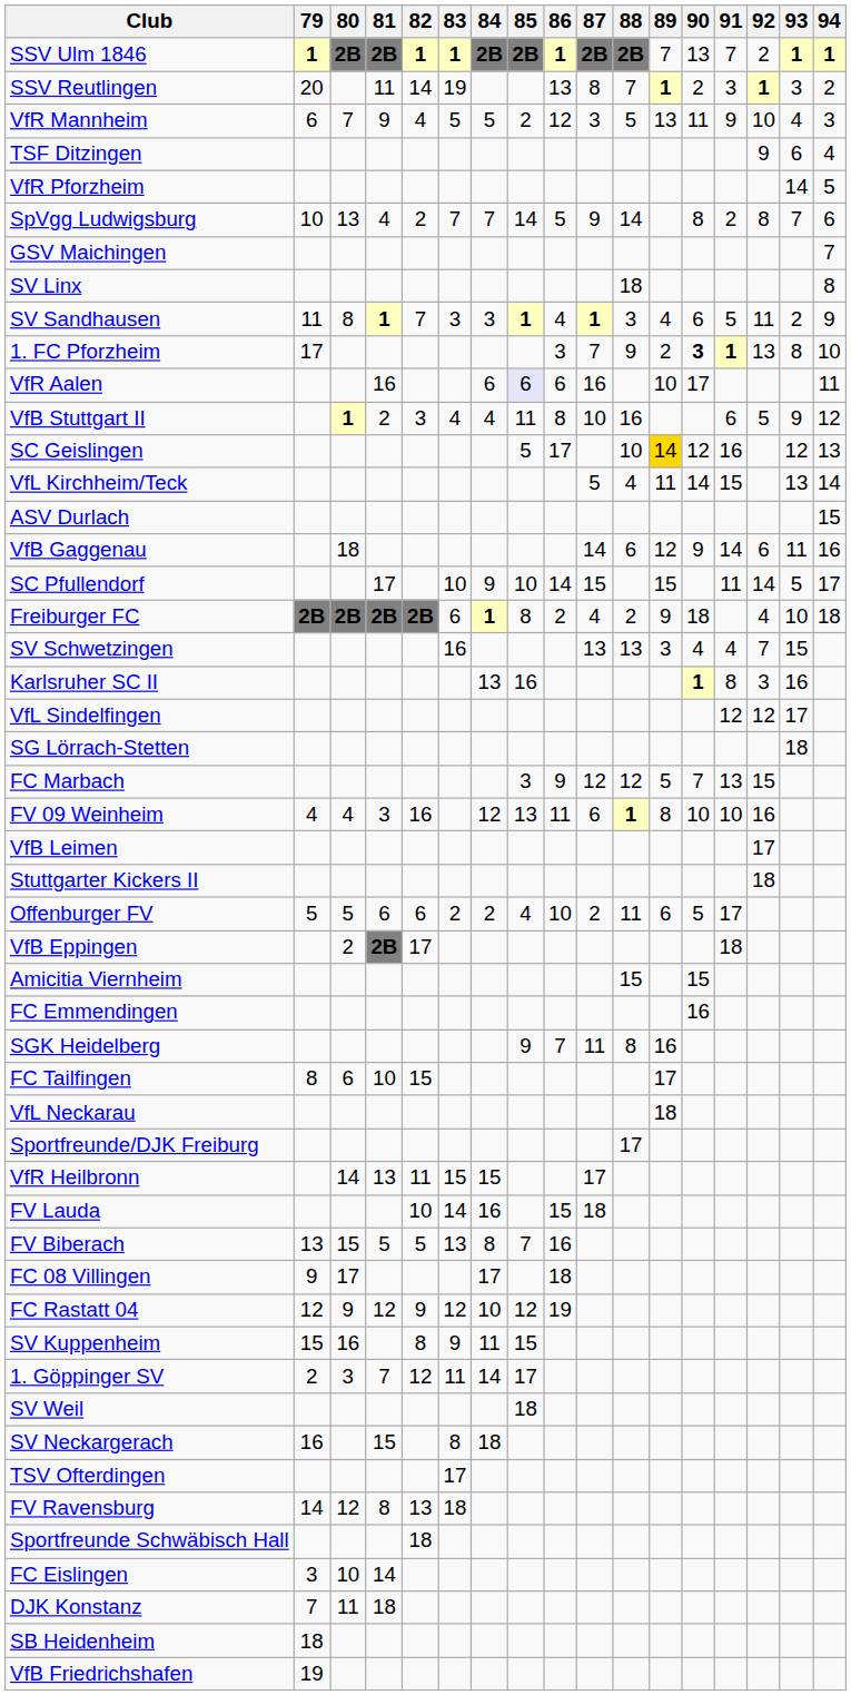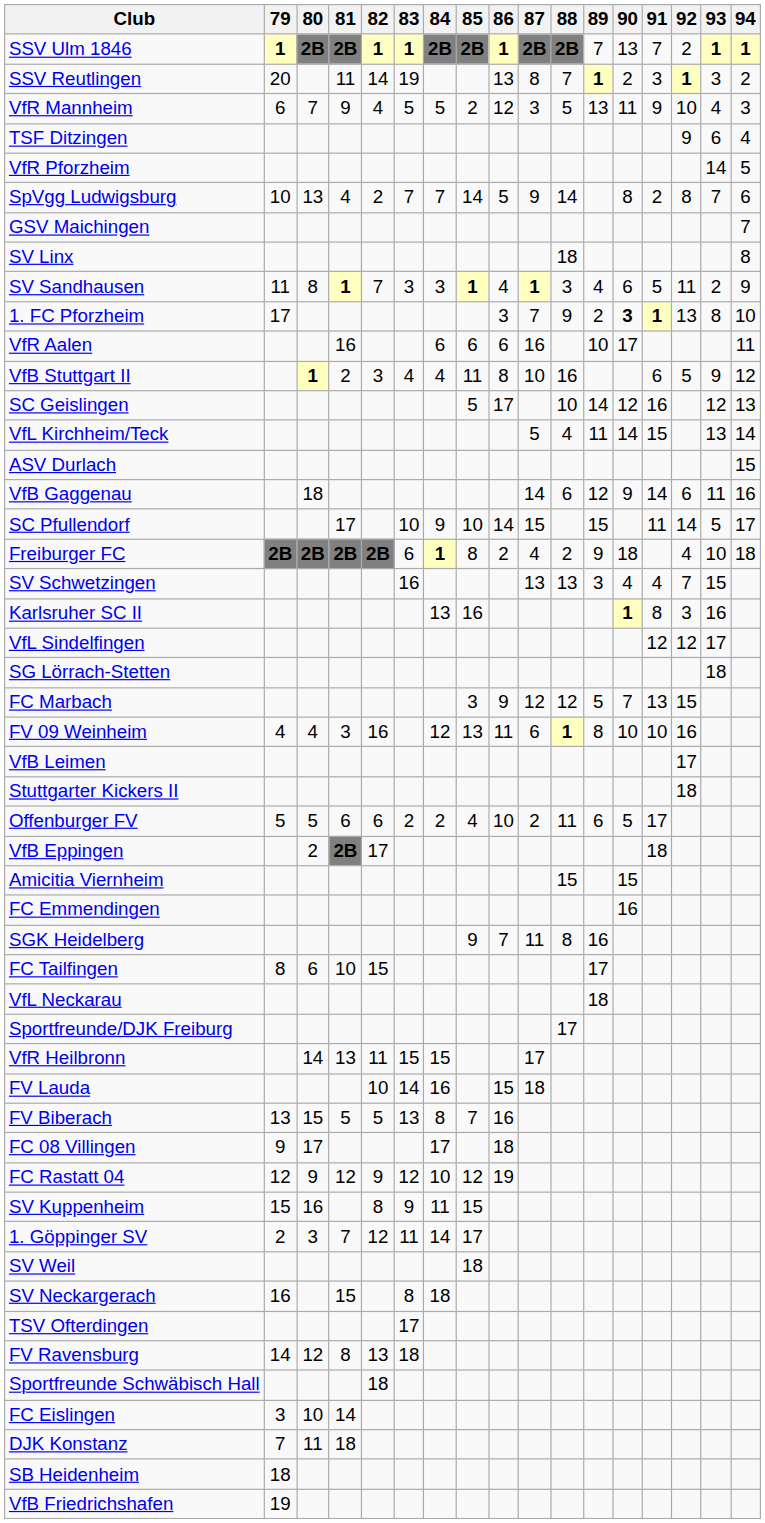VfR Aalen | 85: lavender background -> no background
SC Geislingen | 89: gold background -> no background
